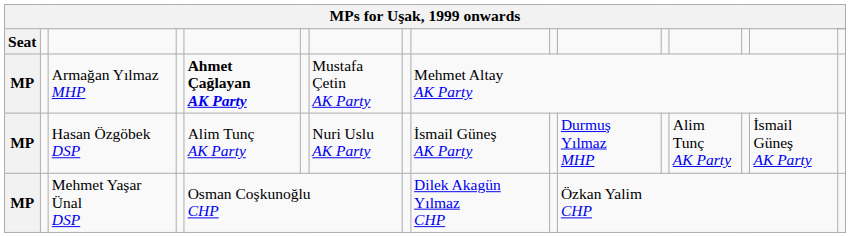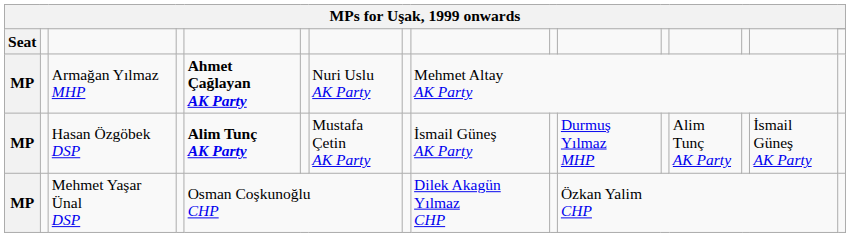Armağan Yılmaz MHP | column 7: Mustafa Çetin AK Party -> Nuri Uslu AK Party
Hasan Özgöbek DSP | column 5: normal -> bold
Hasan Özgöbek DSP | column 7: Nuri Uslu AK Party -> Mustafa Çetin AK Party
